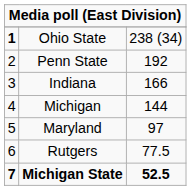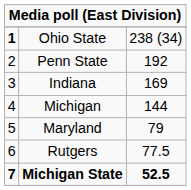Indiana | column 3: 166 -> 169
Maryland | column 3: 97 -> 79
